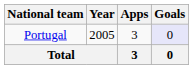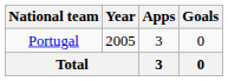Portugal | Goals: lavender background -> no background
